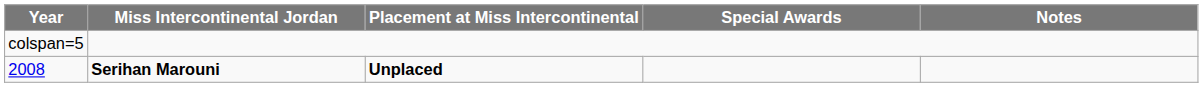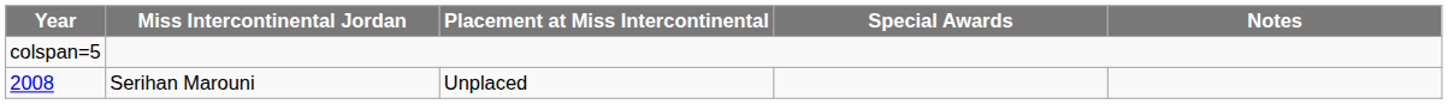2008 | Miss Intercontinental Jordan: bold -> normal
2008 | Placement at Miss Intercontinental: bold -> normal
